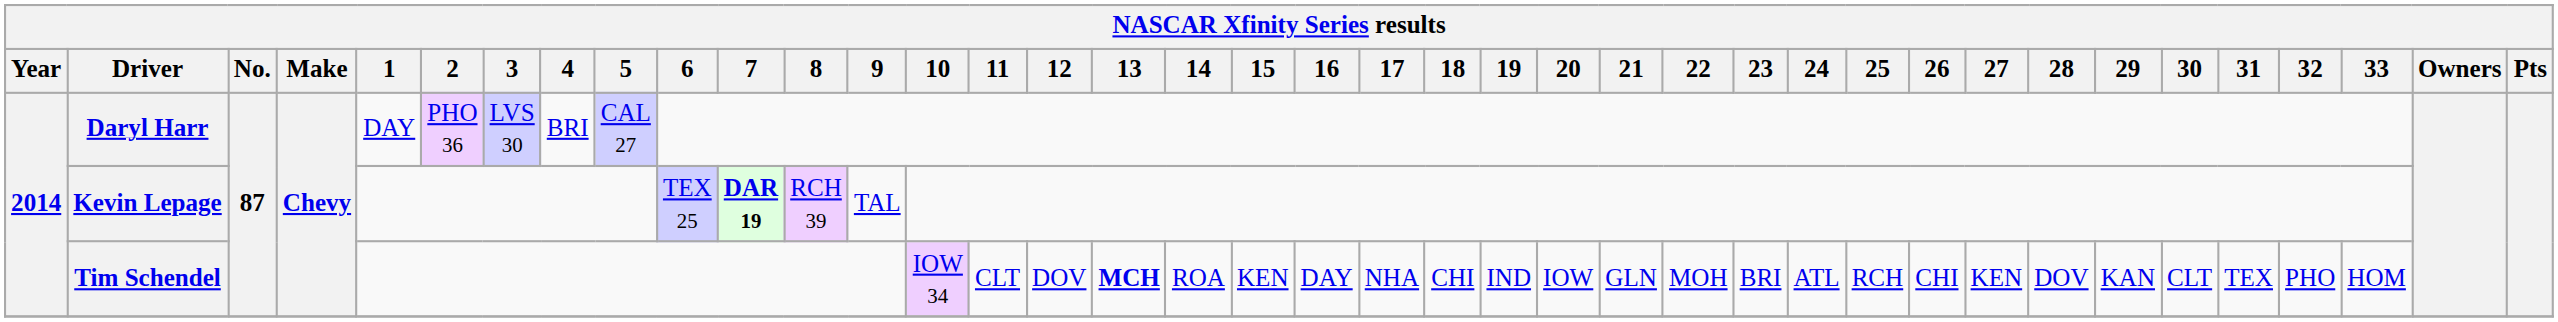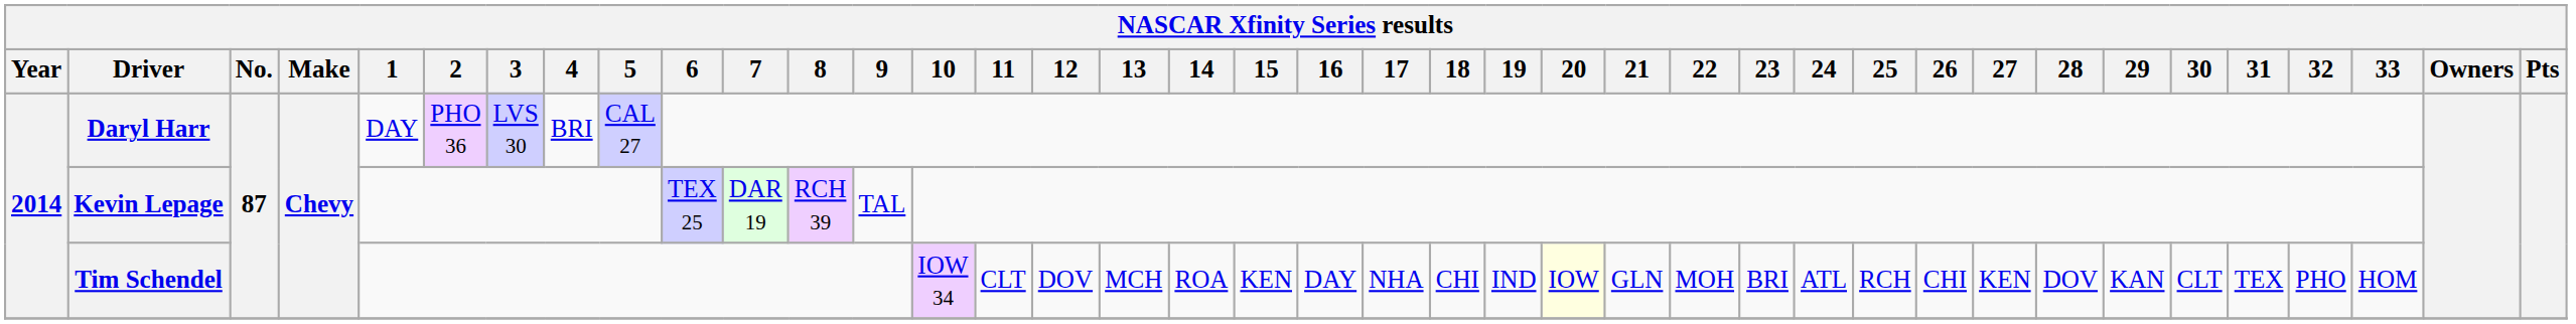Kevin Lepage | 7: bold -> normal
Tim Schendel | 13: bold -> normal
Tim Schendel | 20: no background -> lightyellow background
